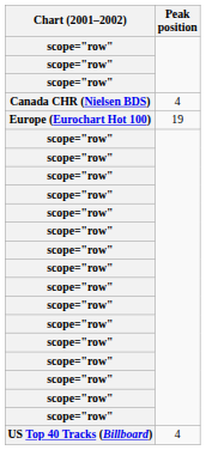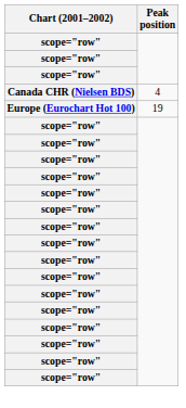- row: US Top 40 Tracks (Billboard) | 4
